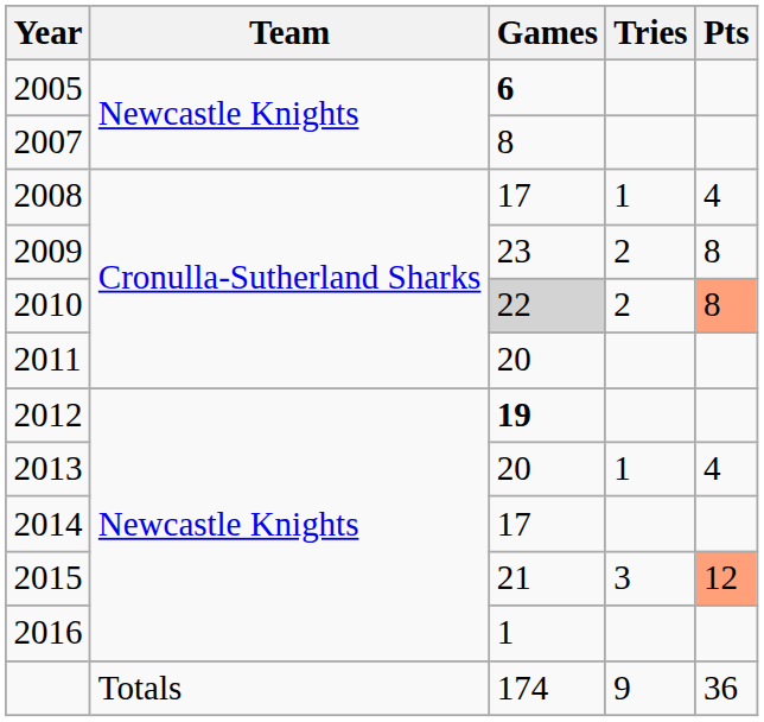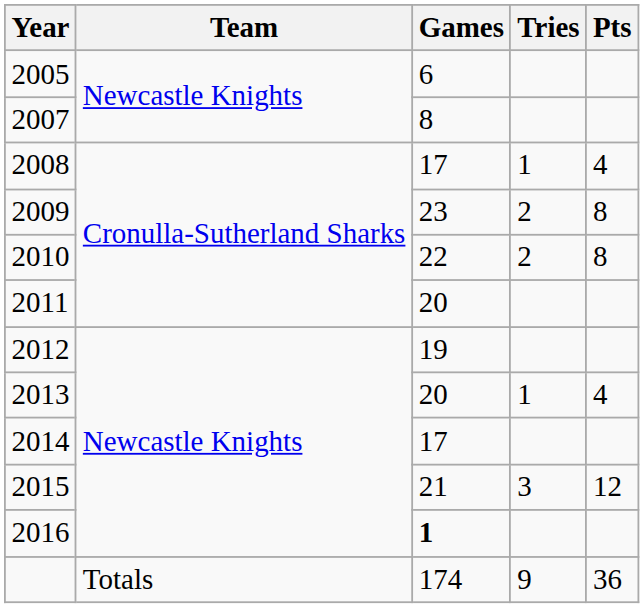2005 | Games: bold -> normal
2010 | Games: lightgrey background -> no background
2010 | Pts: lightsalmon background -> no background
2012 | Games: bold -> normal
2015 | Pts: lightsalmon background -> no background
2016 | Games: normal -> bold
